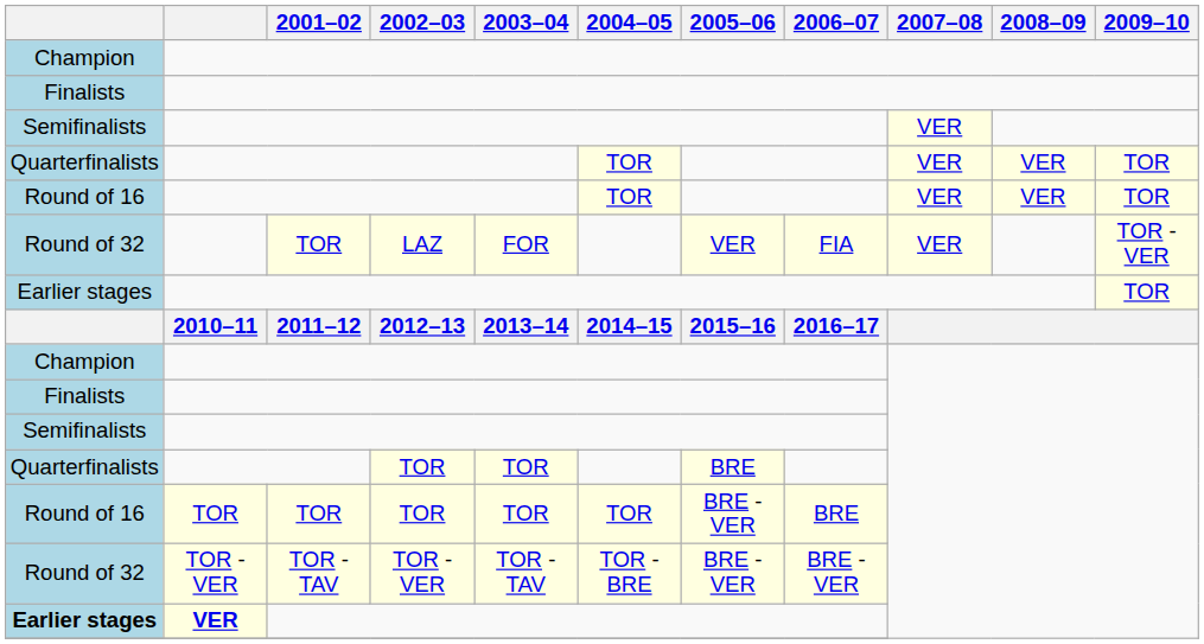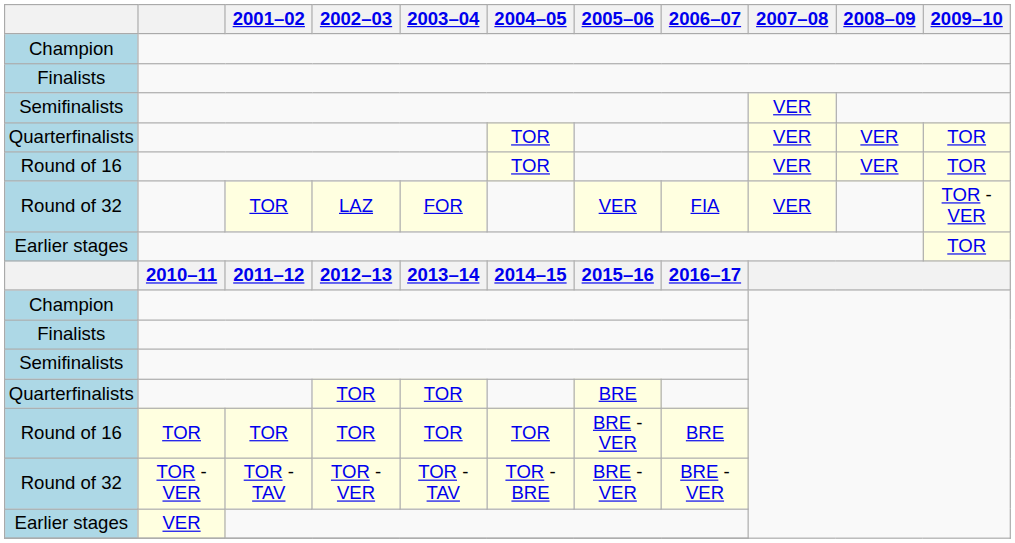Earlier stages / VER | column 1: bold -> normal
Earlier stages / VER | column 2: bold -> normal
